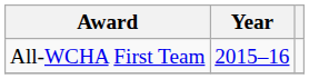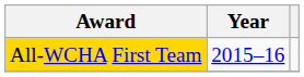row 2 | Award: no background -> gold background
